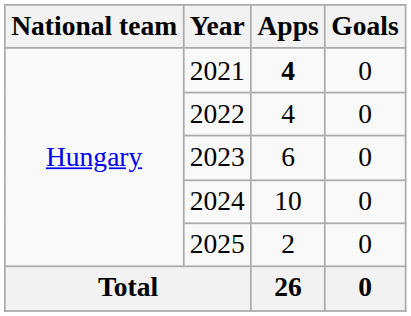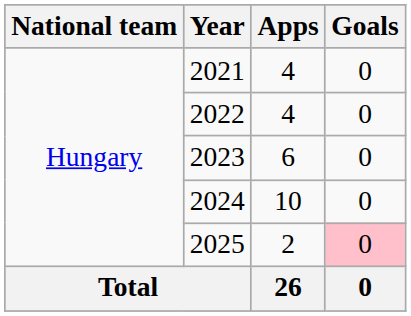2021 | Apps: bold -> normal
2025 | Goals: no background -> pink background
